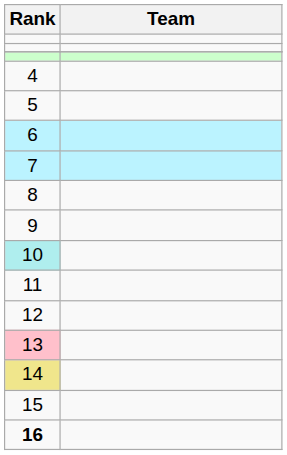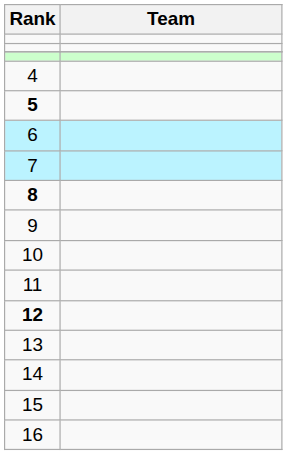row 6 | Rank: normal -> bold
row 9 | Rank: normal -> bold
row 11 | Rank: paleturquoise background -> no background
row 13 | Rank: normal -> bold
row 14 | Rank: pink background -> no background
row 15 | Rank: khaki background -> no background
row 17 | Rank: bold -> normal
